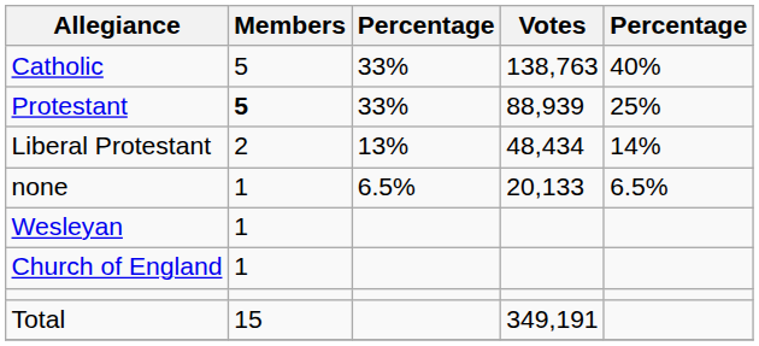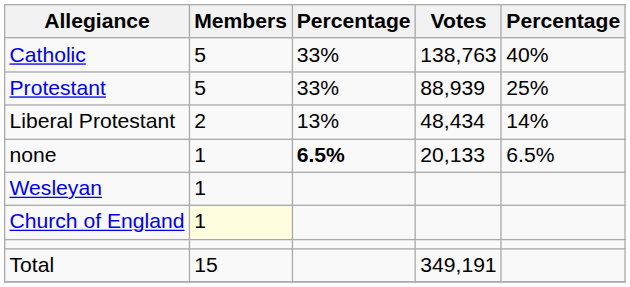Protestant | Members: bold -> normal
none | column 3: normal -> bold
Church of England | Members: no background -> lightyellow background
